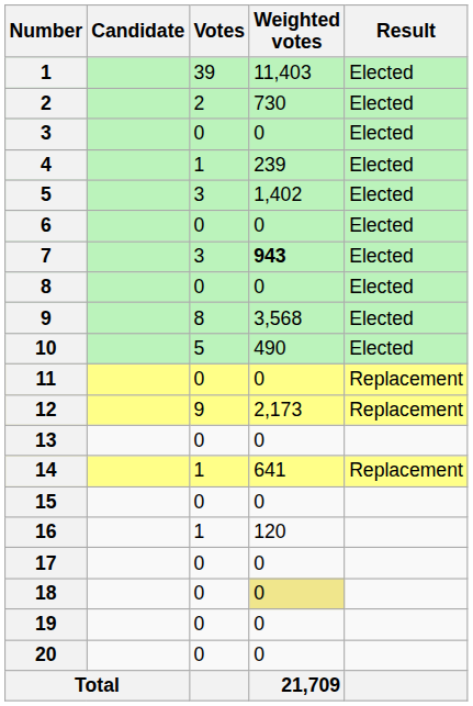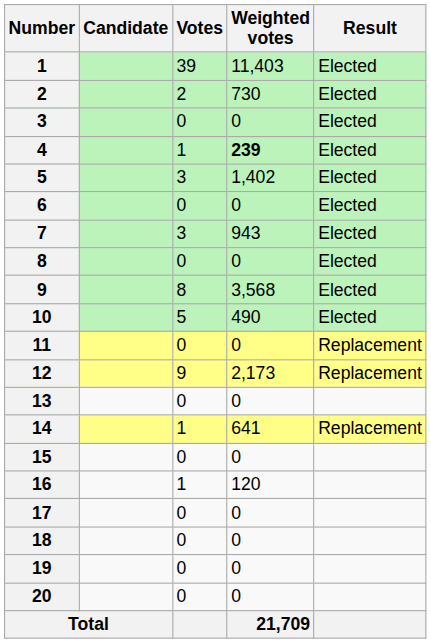4 | Weighted votes: normal -> bold
7 | Weighted votes: bold -> normal
18 | Weighted votes: khaki background -> no background
